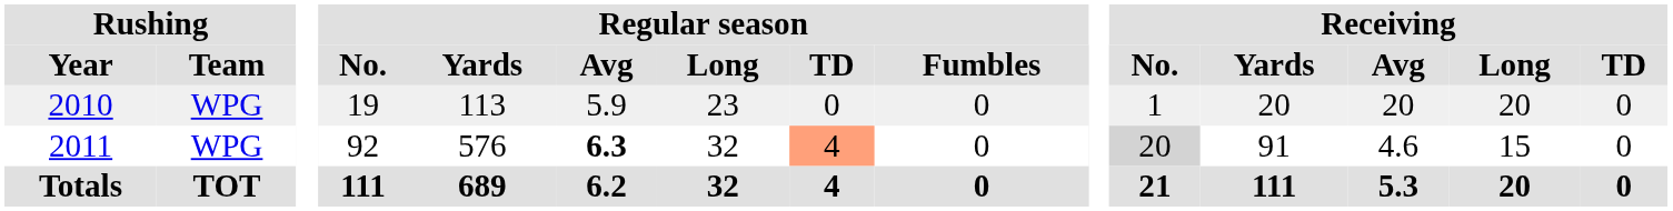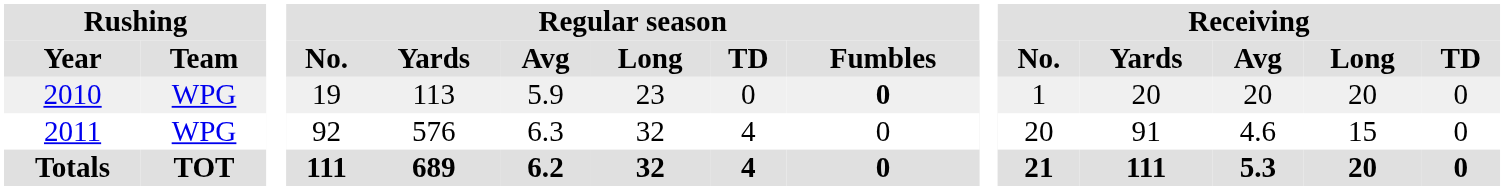2010 | Regular season / Fumbles: normal -> bold
2011 | Regular season / Avg: bold -> normal
2011 | Regular season / TD: lightsalmon background -> no background
2011 | Receiving / No.: lightgrey background -> no background
